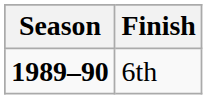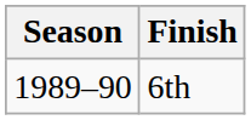6th | Season: bold -> normal
